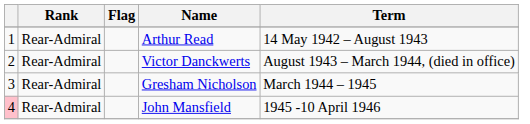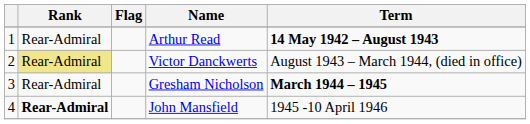Arthur Read | Term: normal -> bold
Victor Danckwerts | Rank: no background -> khaki background
Gresham Nicholson | Term: normal -> bold
John Mansfield | column 1: pink background -> no background
John Mansfield | Rank: normal -> bold
